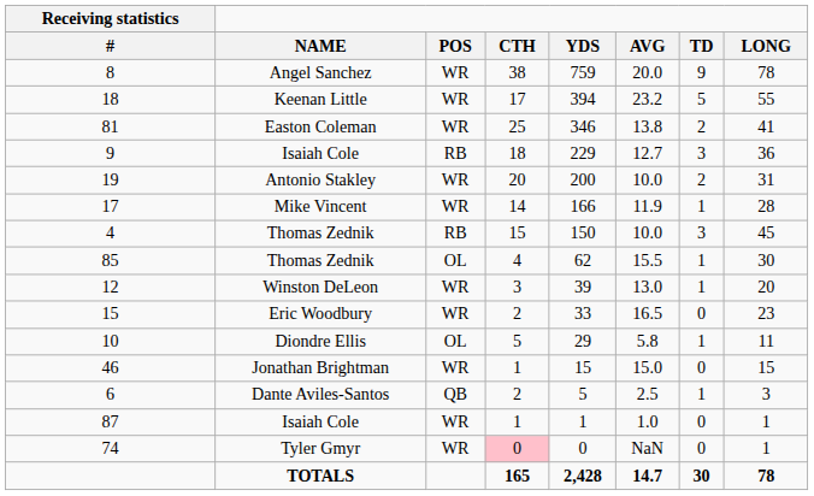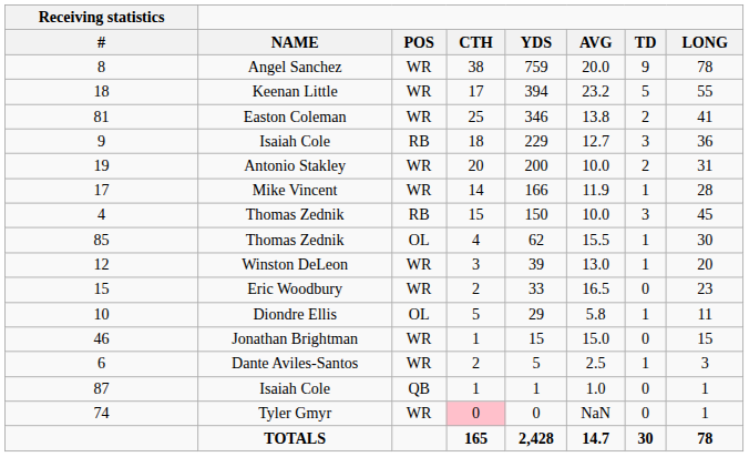6 | POS: QB -> WR
87 | POS: WR -> QB
